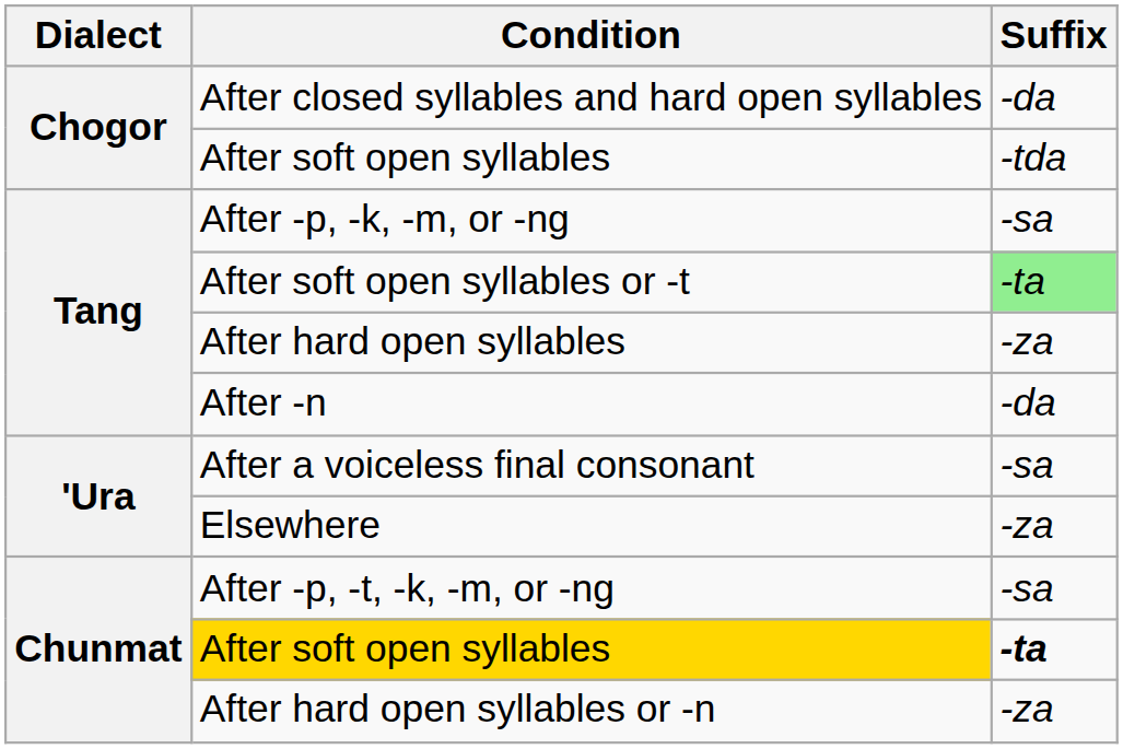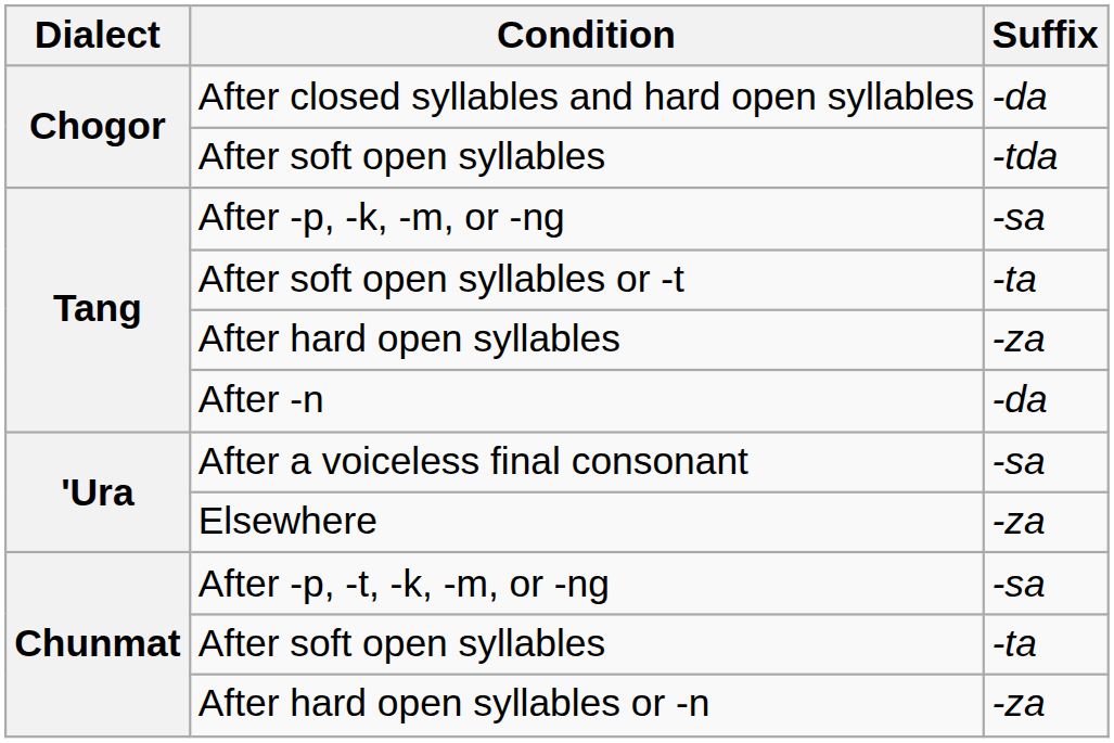After soft open syllables or -t | Suffix: lightgreen background -> no background
After soft open syllables / -ta | Condition: gold background -> no background
After soft open syllables / -ta | Suffix: bold -> normal
